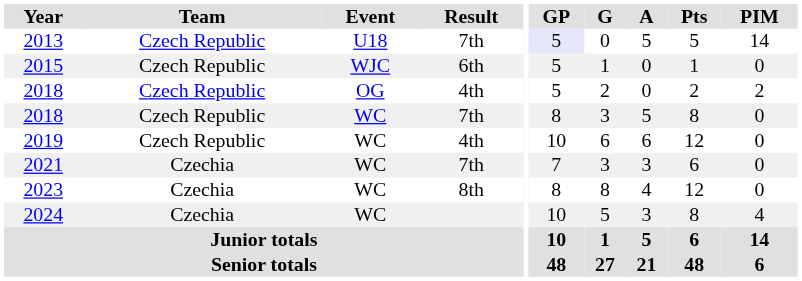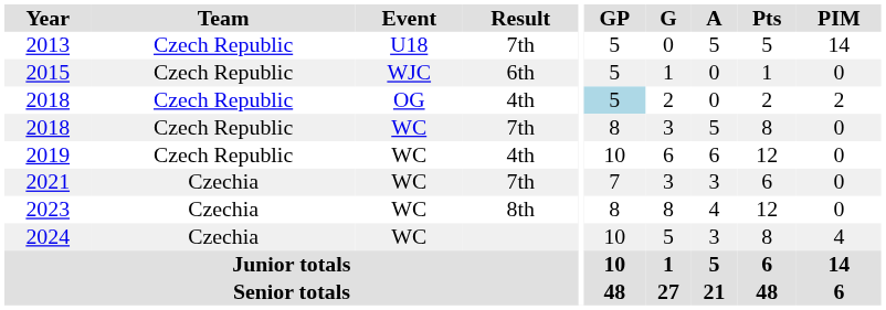2013 | GP: lavender background -> no background
2018 / 4th | GP: no background -> lightblue background
